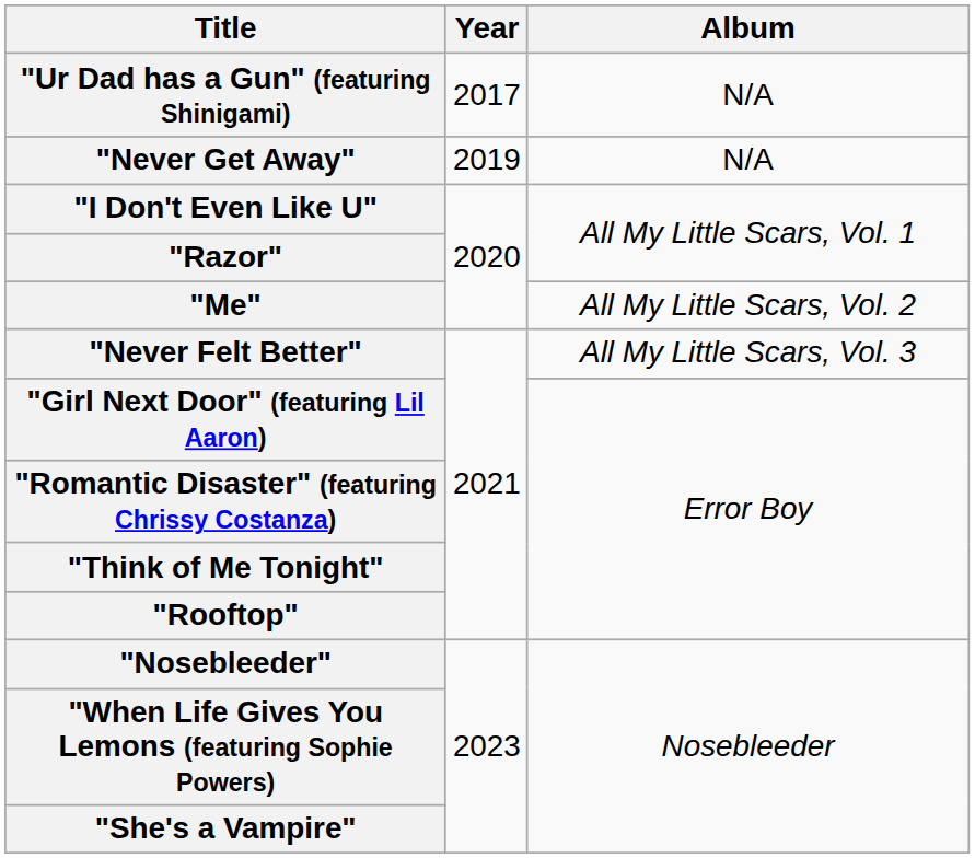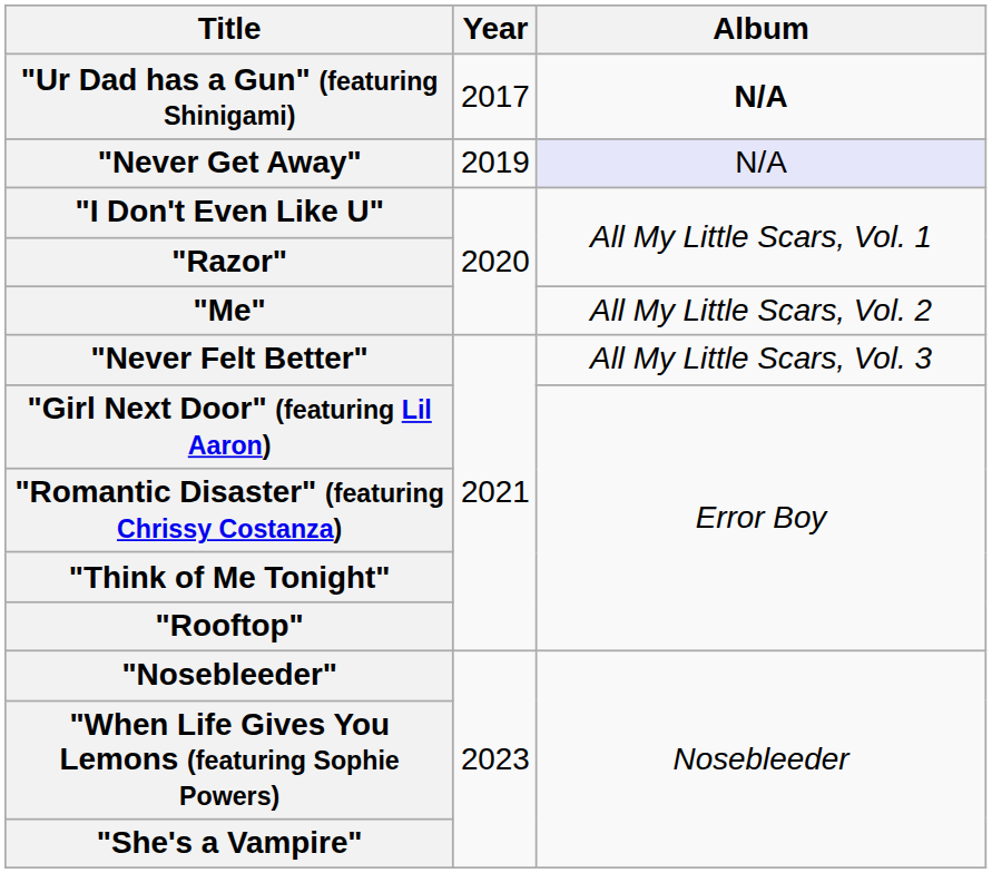"Ur Dad has a Gun" (featuring Shinigami) | Album: normal -> bold
"Never Get Away" | Album: no background -> lavender background
